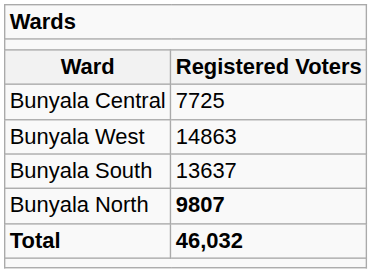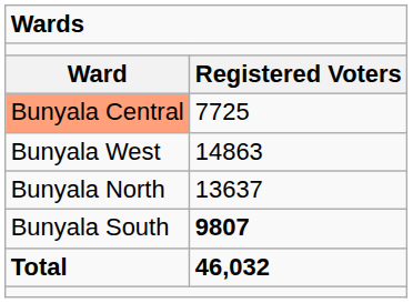row 4 | column 1: no background -> lightsalmon background
row 6 | column 1: Bunyala South -> Bunyala North
row 7 | column 1: Bunyala North -> Bunyala South
